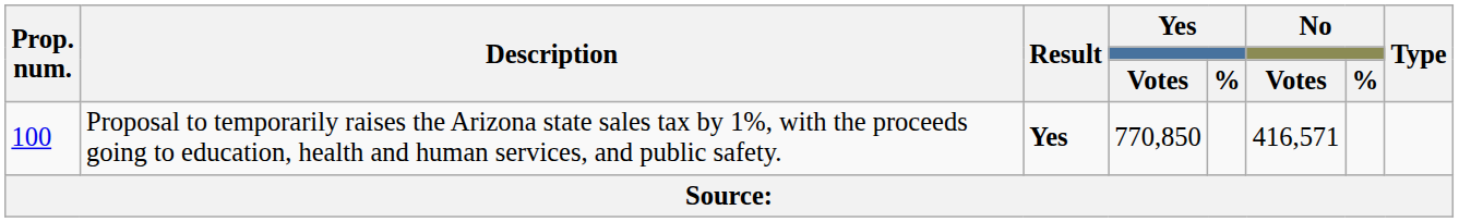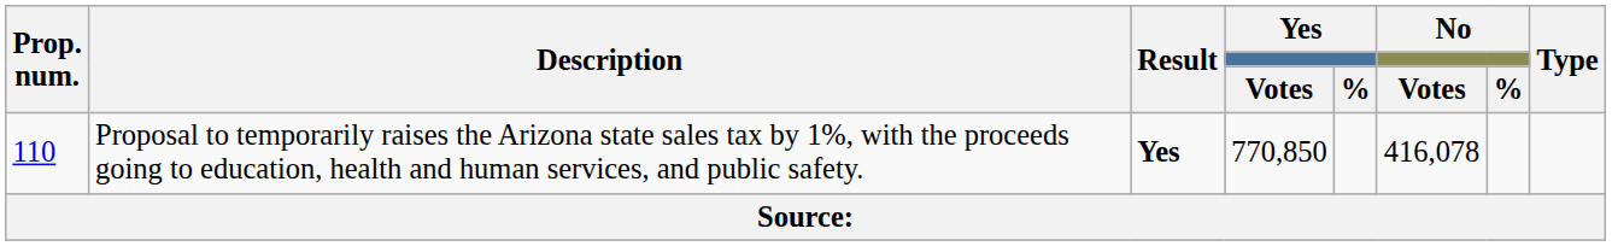row 4 | Prop. num.: 100 -> 110
row 4 | No / Votes: 416,571 -> 416,078
